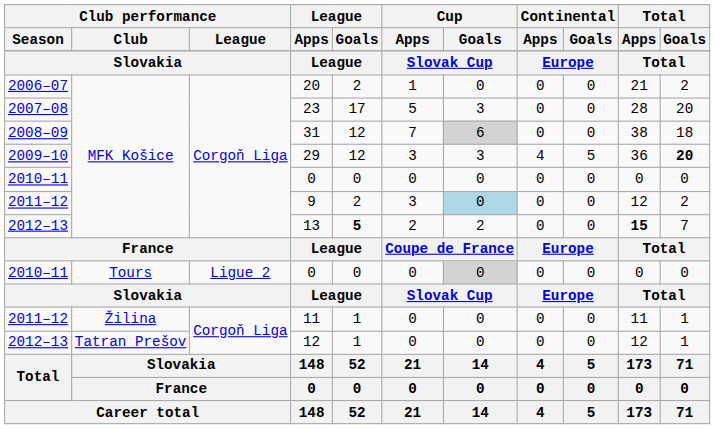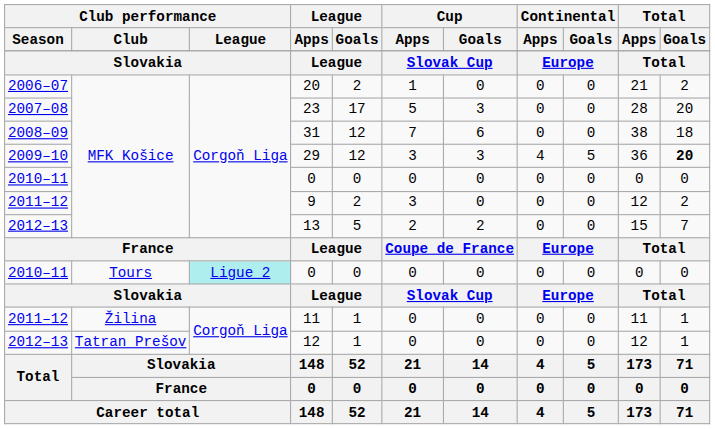31 | Cup / Goals: lightgrey background -> no background
9 | Cup / Goals: lightblue background -> no background
13 | League / Goals: bold -> normal
13 | Total / Apps: bold -> normal
Tours / 0 | Club performance / League: no background -> paleturquoise background
Tours / 0 | Cup / Goals: lightgrey background -> no background
